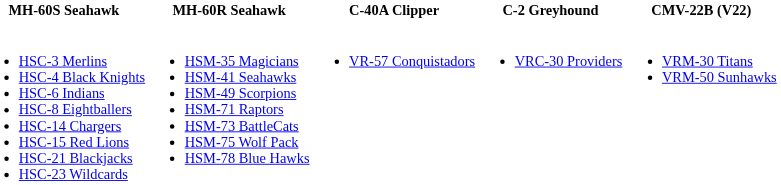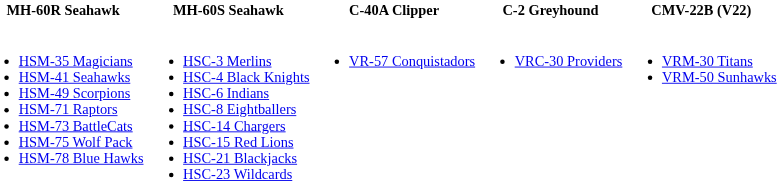columns swapped: MH-60S Seahawk <-> MH-60R Seahawk
